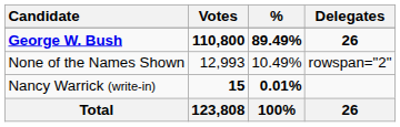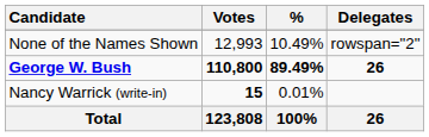rows swapped: George W. Bush <-> None of the Names Shown
Nancy Warrick (write-in) | %: bold -> normal
